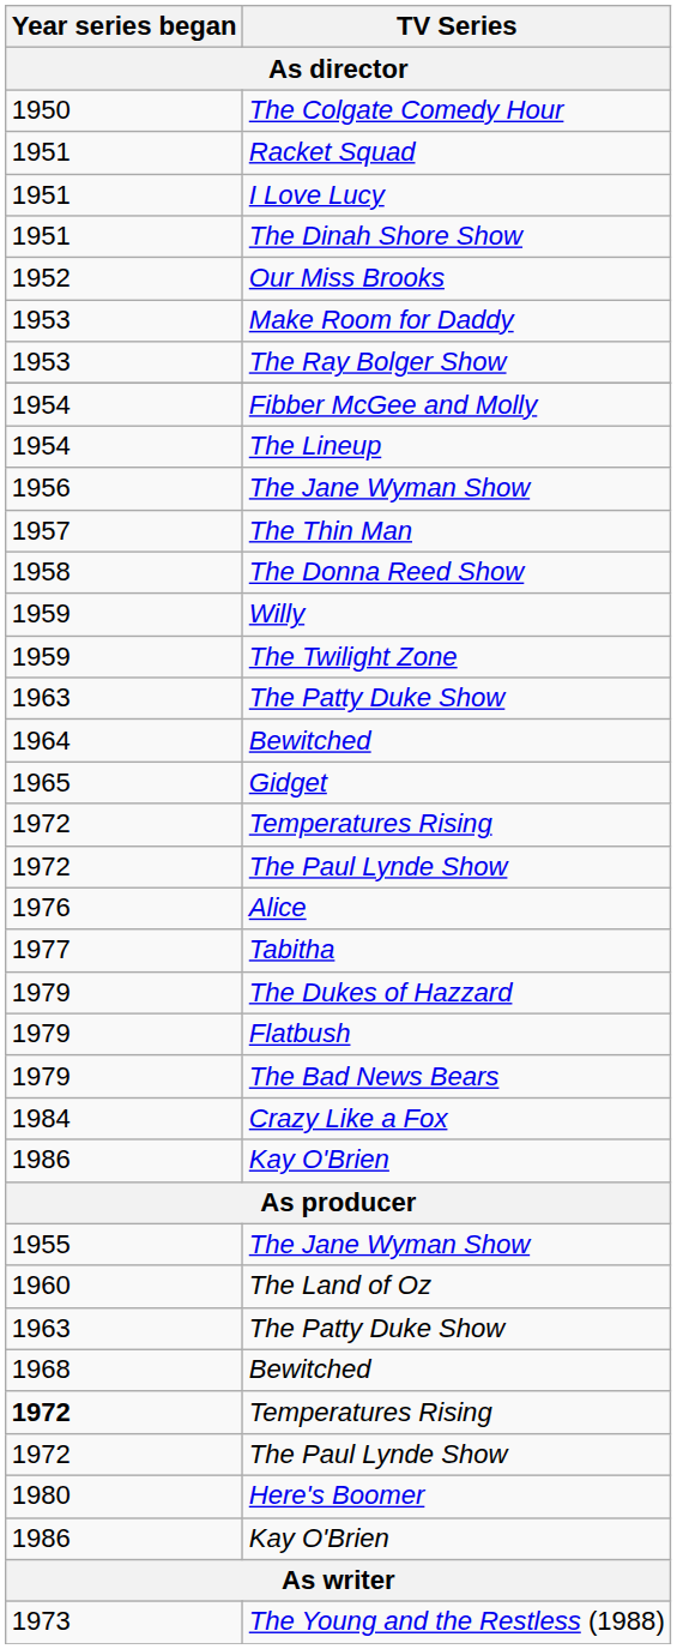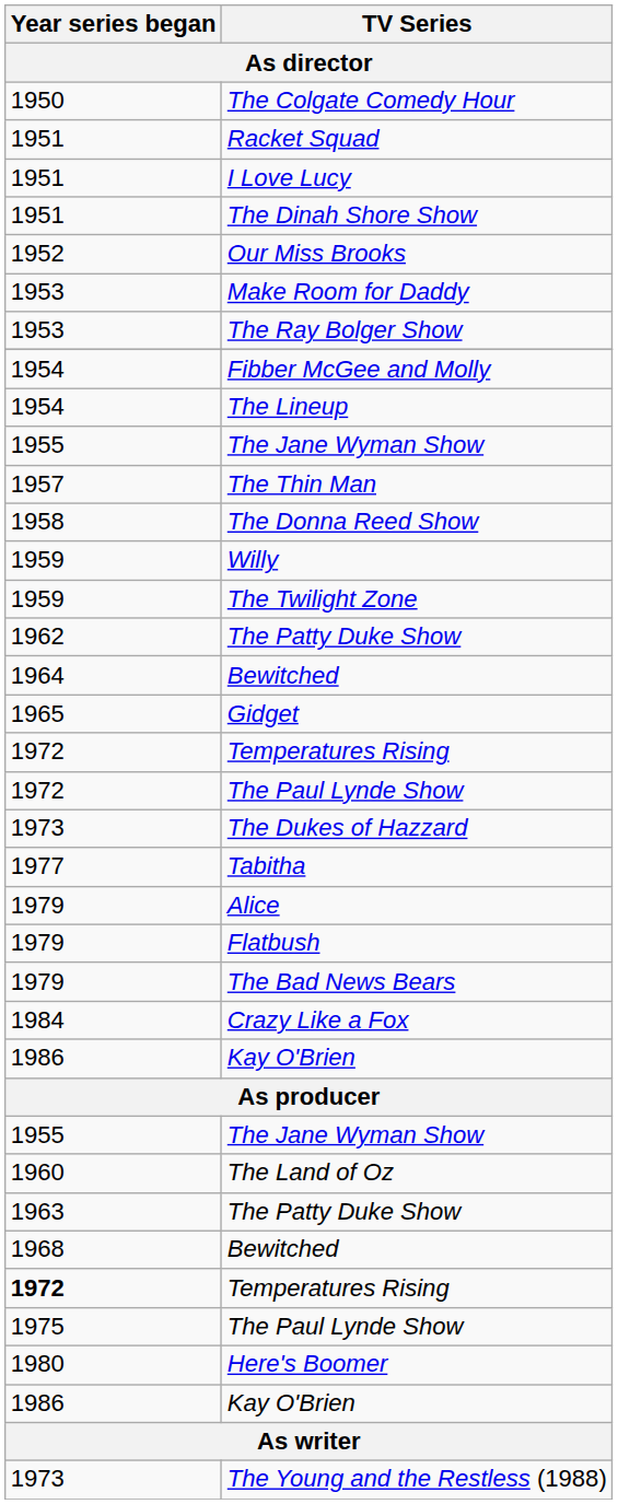row 12 | Year series began: 1956 -> 1955
row 17 | Year series began: 1963 -> 1962
row 22 | Year series began: 1976 -> 1973
row 22 | TV Series: Alice -> The Dukes of Hazzard
row 24 | TV Series: The Dukes of Hazzard -> Alice
row 35 | Year series began: 1972 -> 1975
